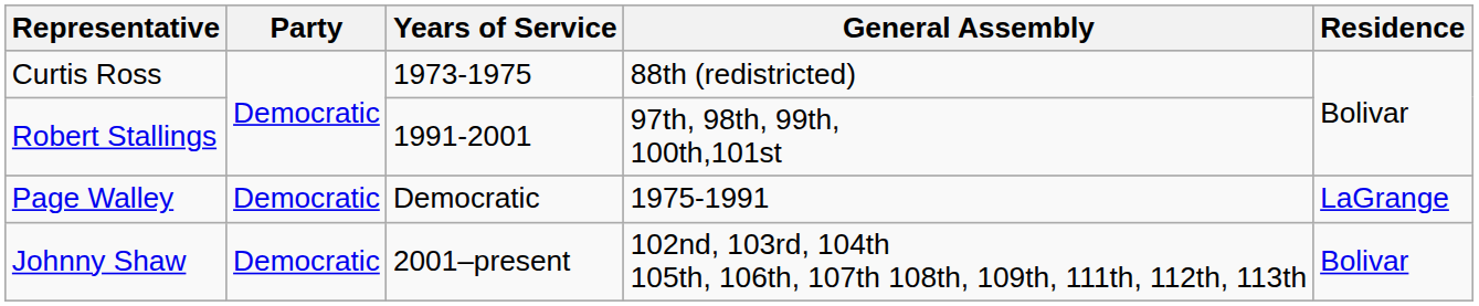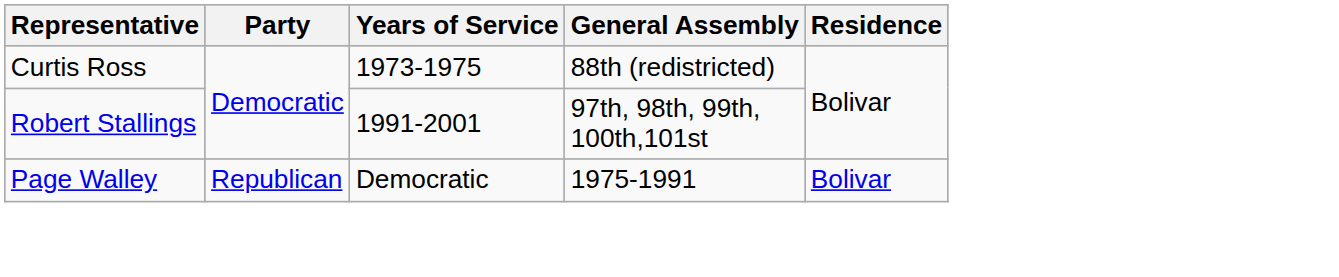Page Walley | Party: Democratic -> Republican
Page Walley | Residence: LaGrange -> Bolivar
- row: Johnny Shaw | Democratic | 2001–present | 102nd, 103rd, 104th 105th, 106th, 107th 108th, 109th, 111th, 112th, 113th | Bolivar
